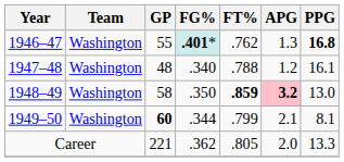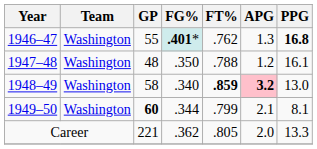1947–48 | FG%: .340 -> .350
1948–49 | FG%: .350 -> .340
